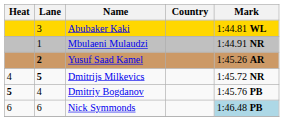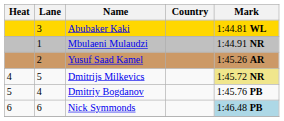Yusuf Saad Kamel | Lane: bold -> normal
Dmitrijs Milkevics | Lane: bold -> normal
Dmitrijs Milkevics | Mark: no background -> khaki background
Dmitriy Bogdanov | Heat: bold -> normal
